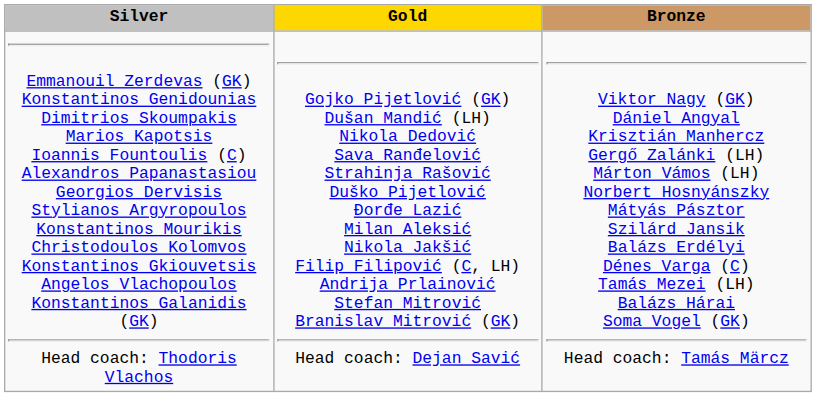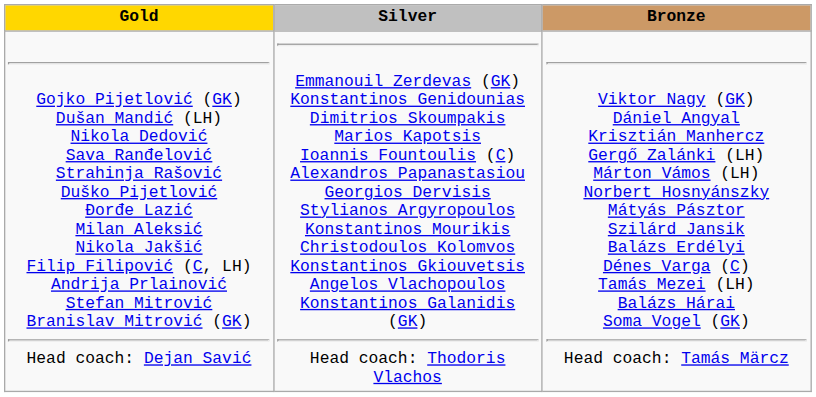columns swapped: Gold <-> Silver
